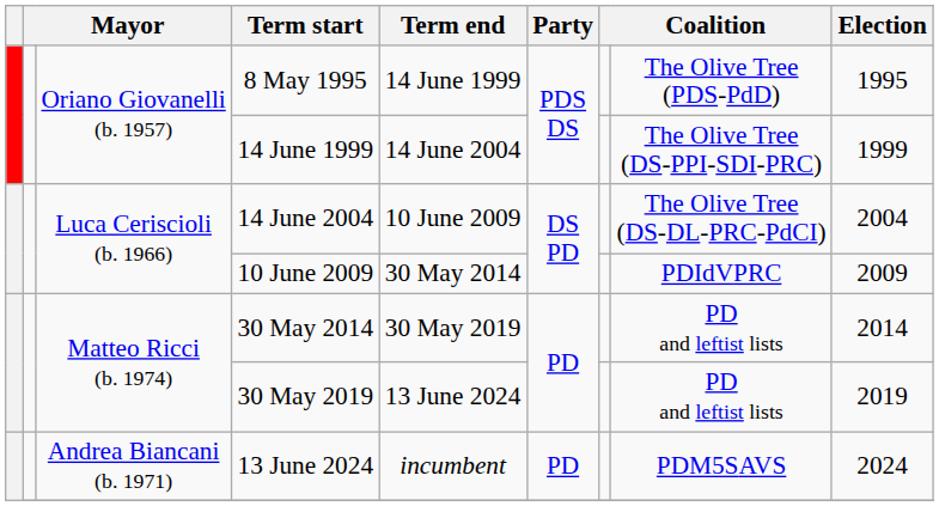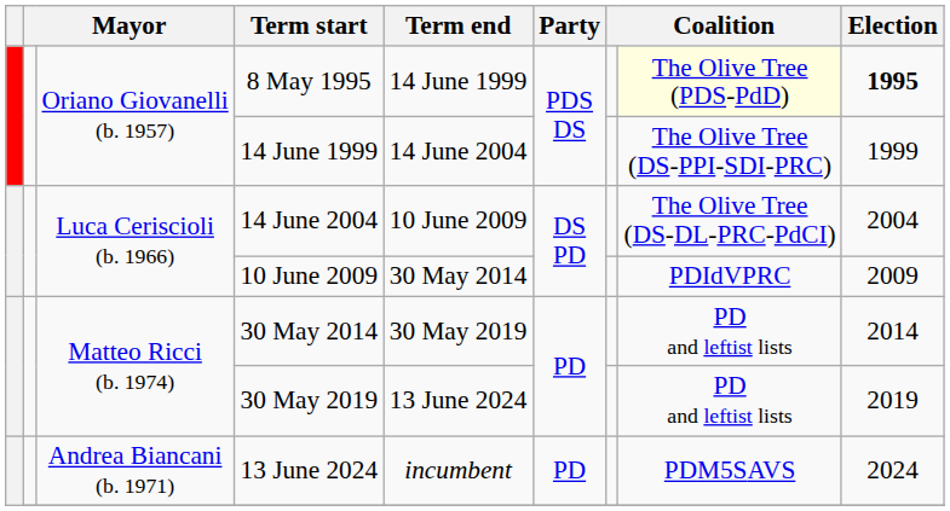8 May 1995 | column 8: no background -> lightyellow background
8 May 1995 | Election: normal -> bold
